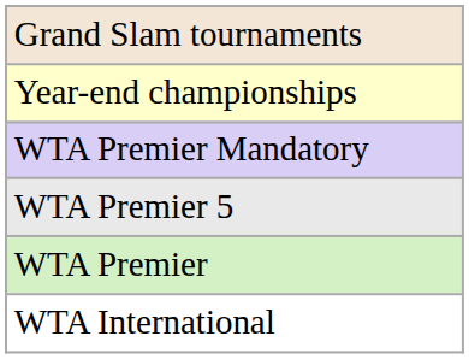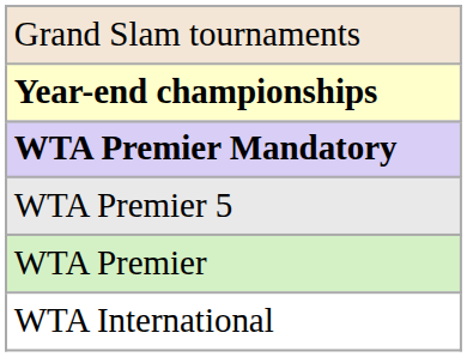row 2 | column 1: normal -> bold
row 3 | column 1: normal -> bold
